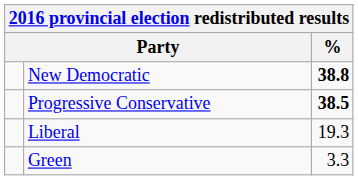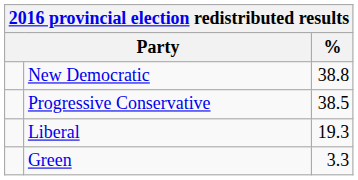New Democratic | %: bold -> normal
Progressive Conservative | %: bold -> normal
